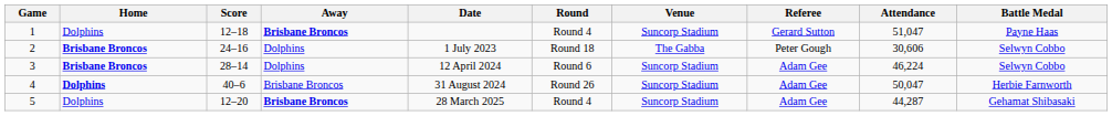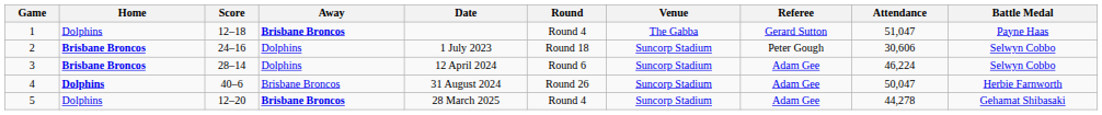1 | Venue: Suncorp Stadium -> The Gabba
2 | Venue: The Gabba -> Suncorp Stadium
5 | Attendance: 44,287 -> 44,278
